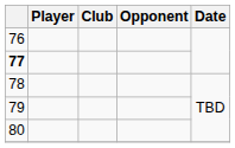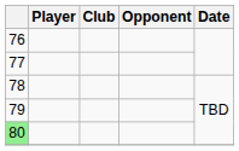77 | column 1: bold -> normal
80 | column 1: no background -> lightgreen background
